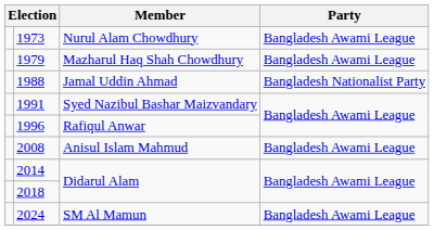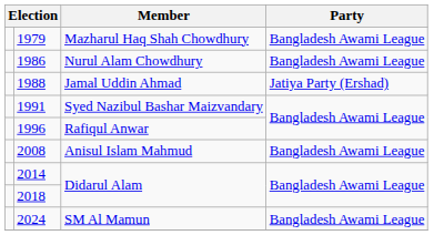- row: 1973 | Nurul Alam Chowdhury | Bangladesh Awami League
+ row: 1986 | Nurul Alam Chowdhury | Bangladesh Awami League
1988 | Party: Bangladesh Nationalist Party -> Jatiya Party (Ershad)
